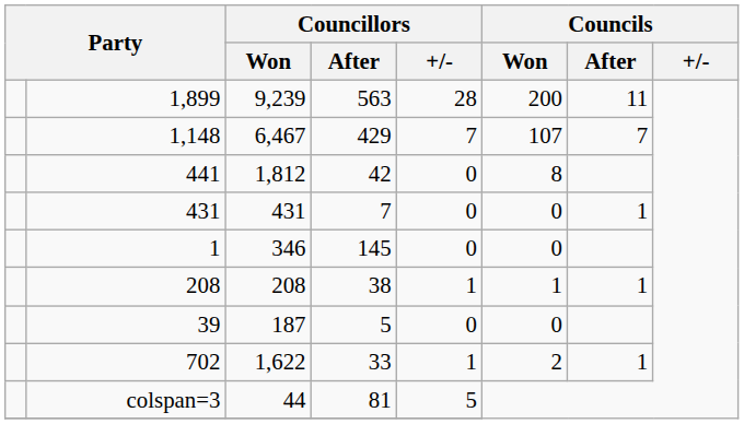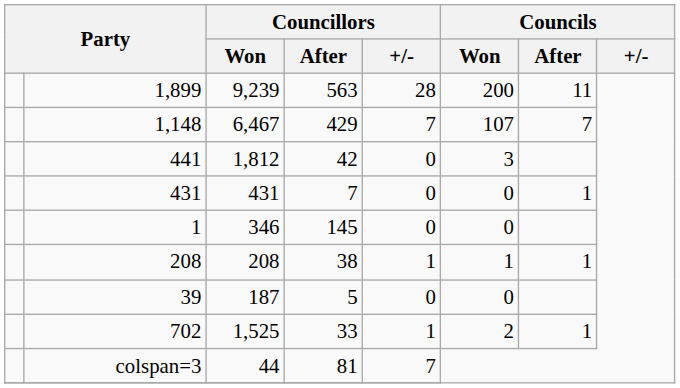441 | Councils / Won: 8 -> 3
702 | Councillors / Won: 1,622 -> 1,525
colspan=3 | Councillors / +/-: 5 -> 7
